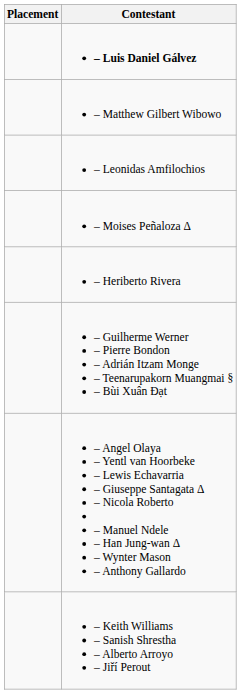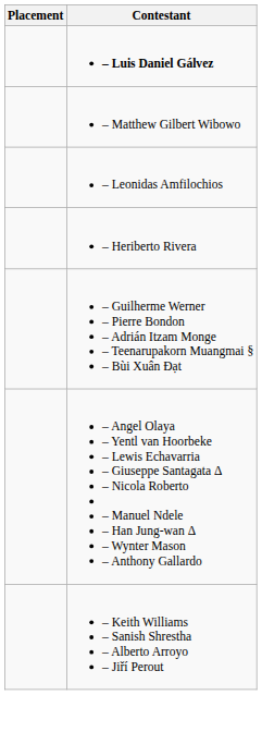- row: – Moises Peñaloza Δ
